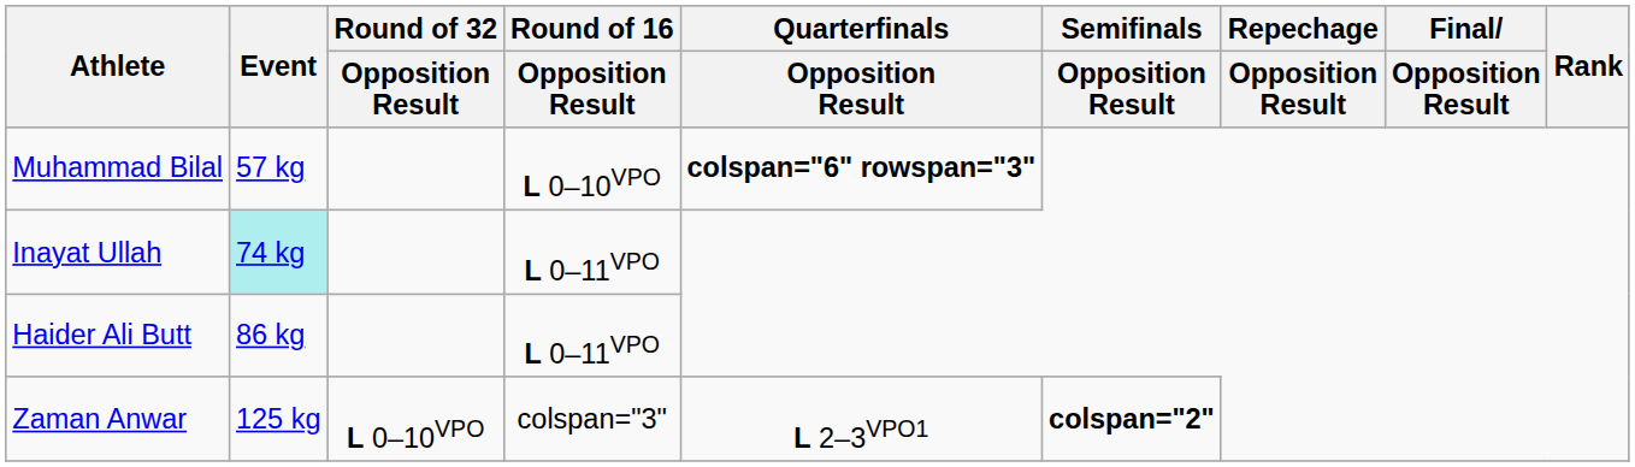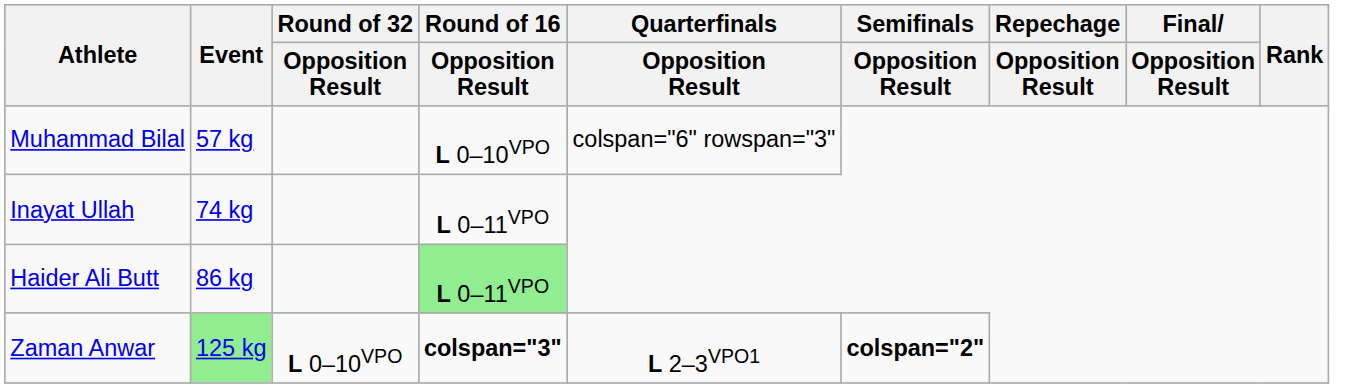Muhammad Bilal | Quarterfinals / Opposition Result: bold -> normal
Inayat Ullah | Event: paleturquoise background -> no background
Haider Ali Butt | Round of 16 / Opposition Result: no background -> lightgreen background
Zaman Anwar | Event: no background -> lightgreen background
Zaman Anwar | Round of 16 / Opposition Result: normal -> bold
